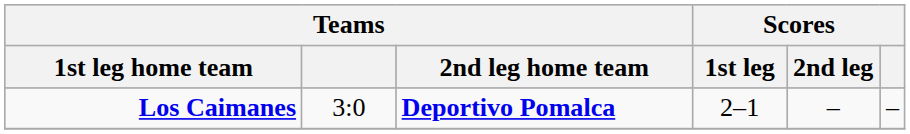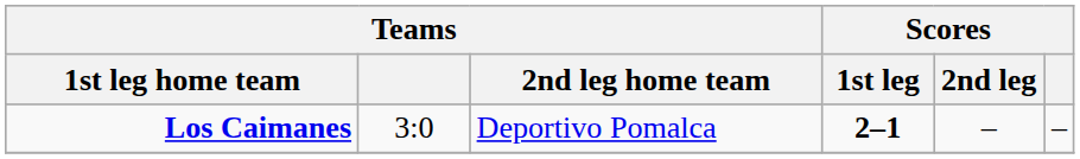Los Caimanes | Teams / 2nd leg home team: bold -> normal
Los Caimanes | Scores / 1st leg: normal -> bold
